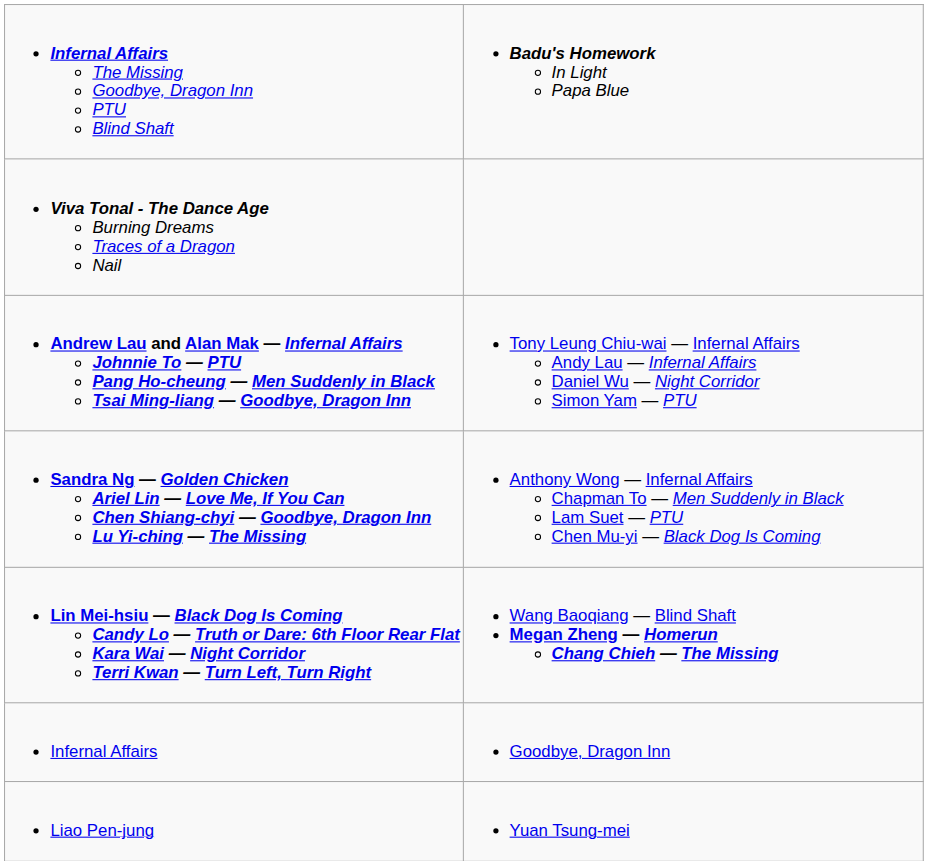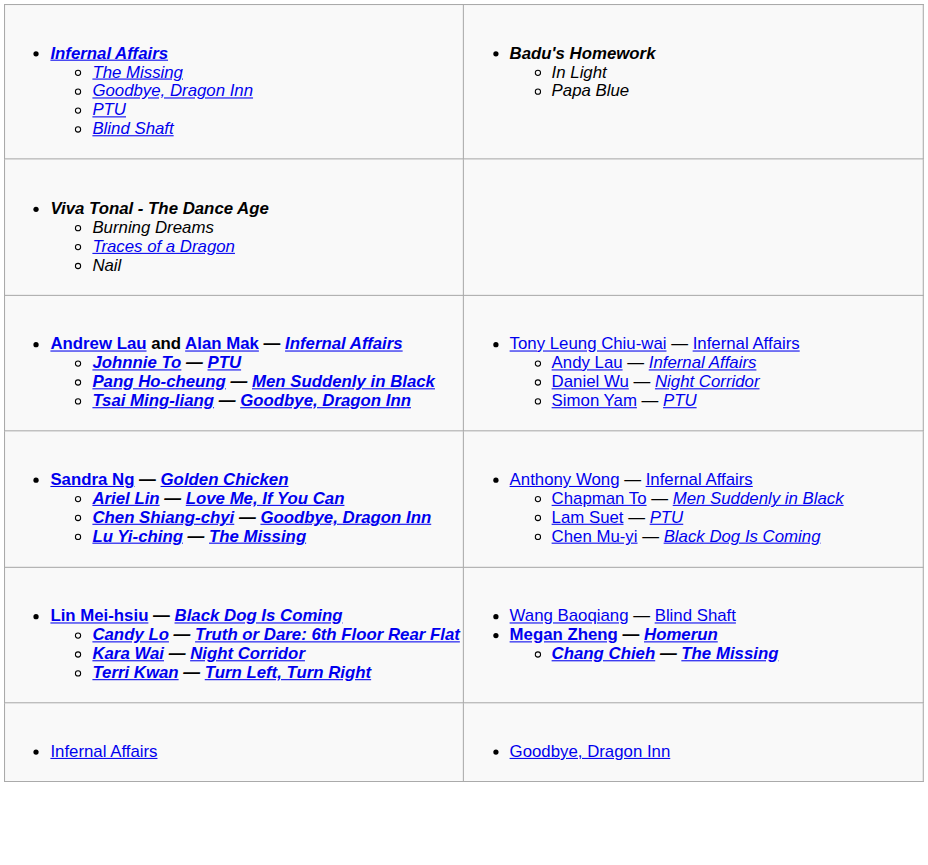- row: Liao Pen-jung | Yuan Tsung-mei
